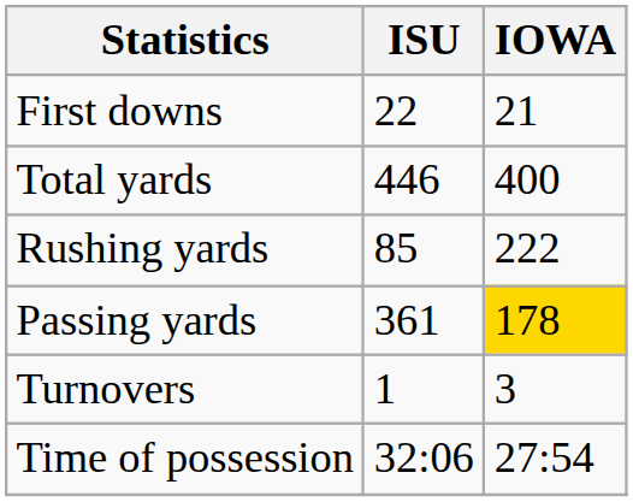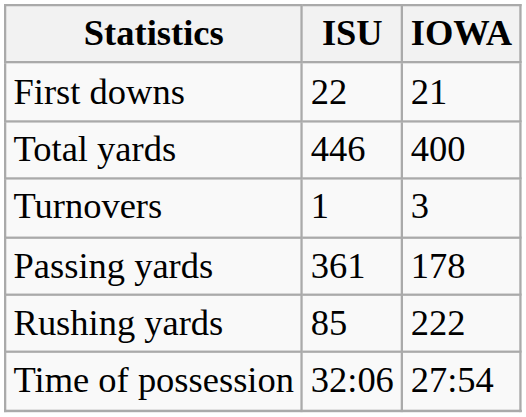rows swapped: Rushing yards <-> Turnovers
Passing yards | IOWA: gold background -> no background
